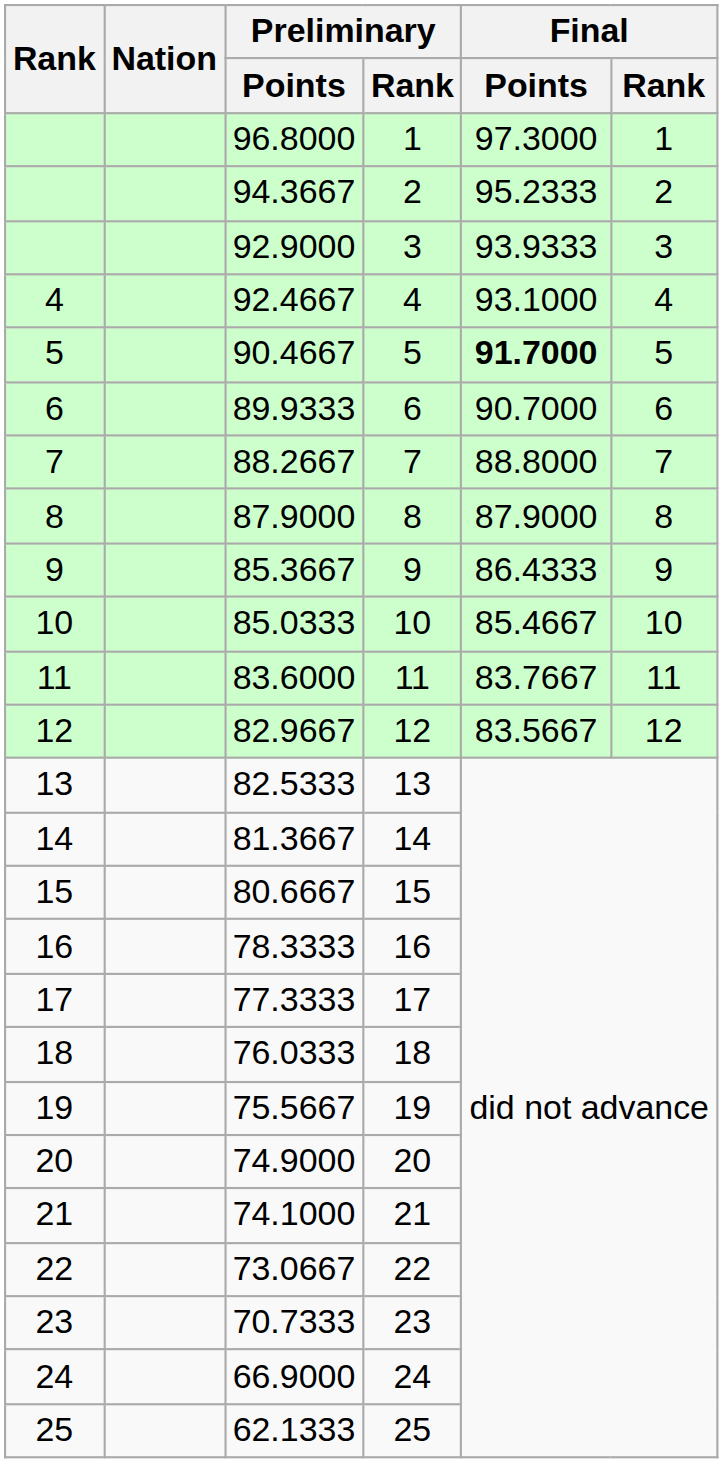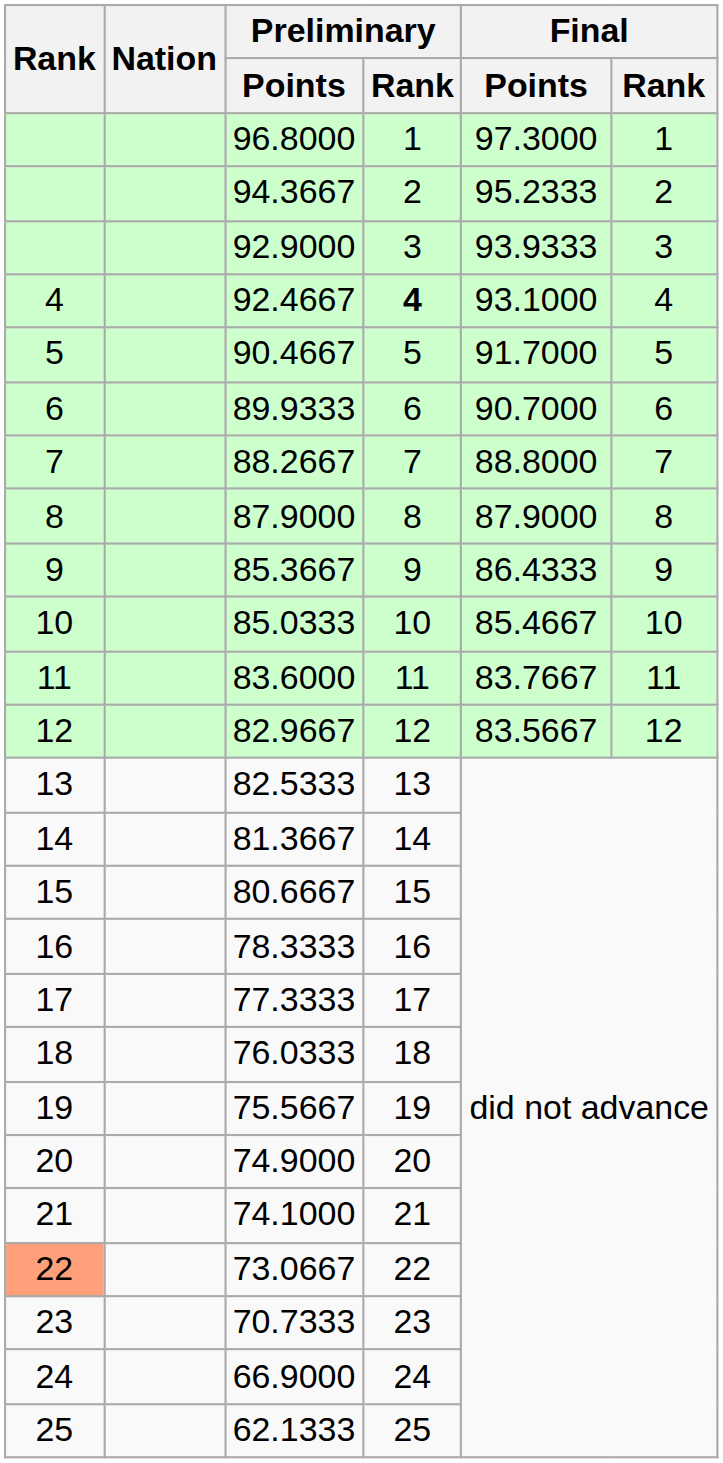92.4667 | Preliminary / Rank: normal -> bold
90.4667 | Final / Points: bold -> normal
73.0667 | Rank: no background -> lightsalmon background
